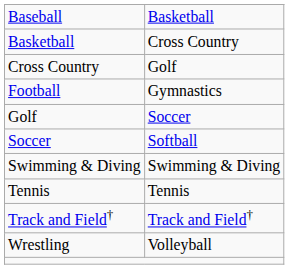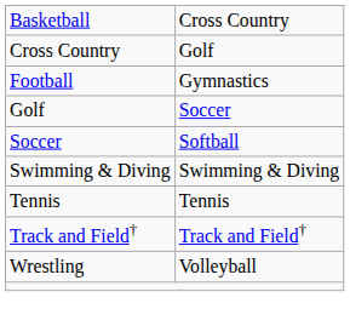- row: Baseball | Basketball
